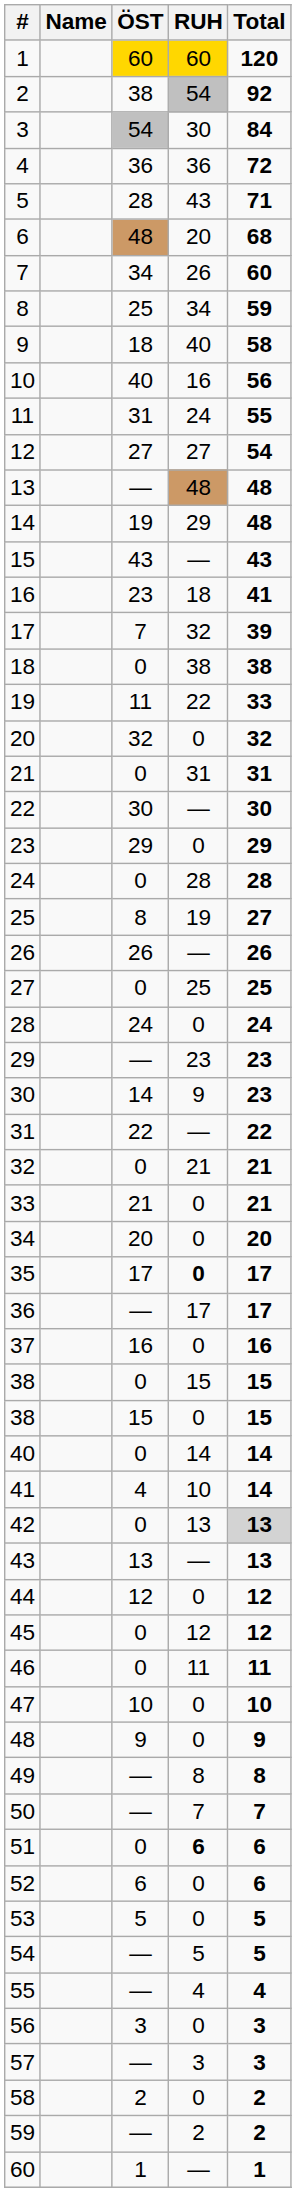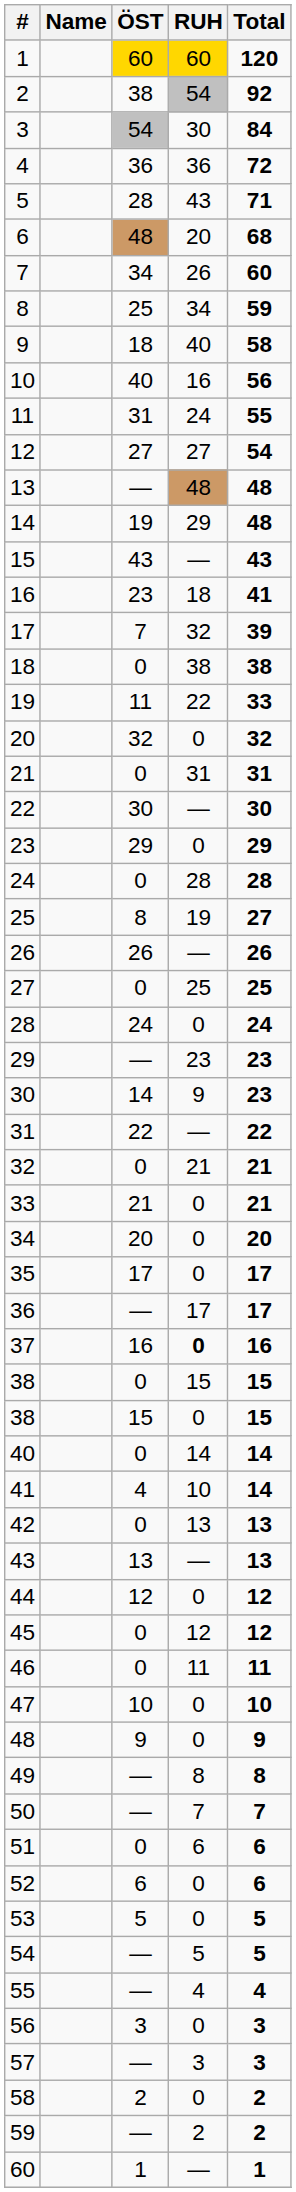35 | RUH: bold -> normal
37 | RUH: normal -> bold
42 | Total: lightgrey background -> no background
51 | RUH: bold -> normal
